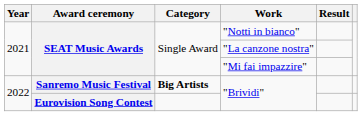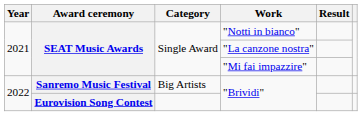Sanremo Music Festival / "Brividi" | Category: bold -> normal
